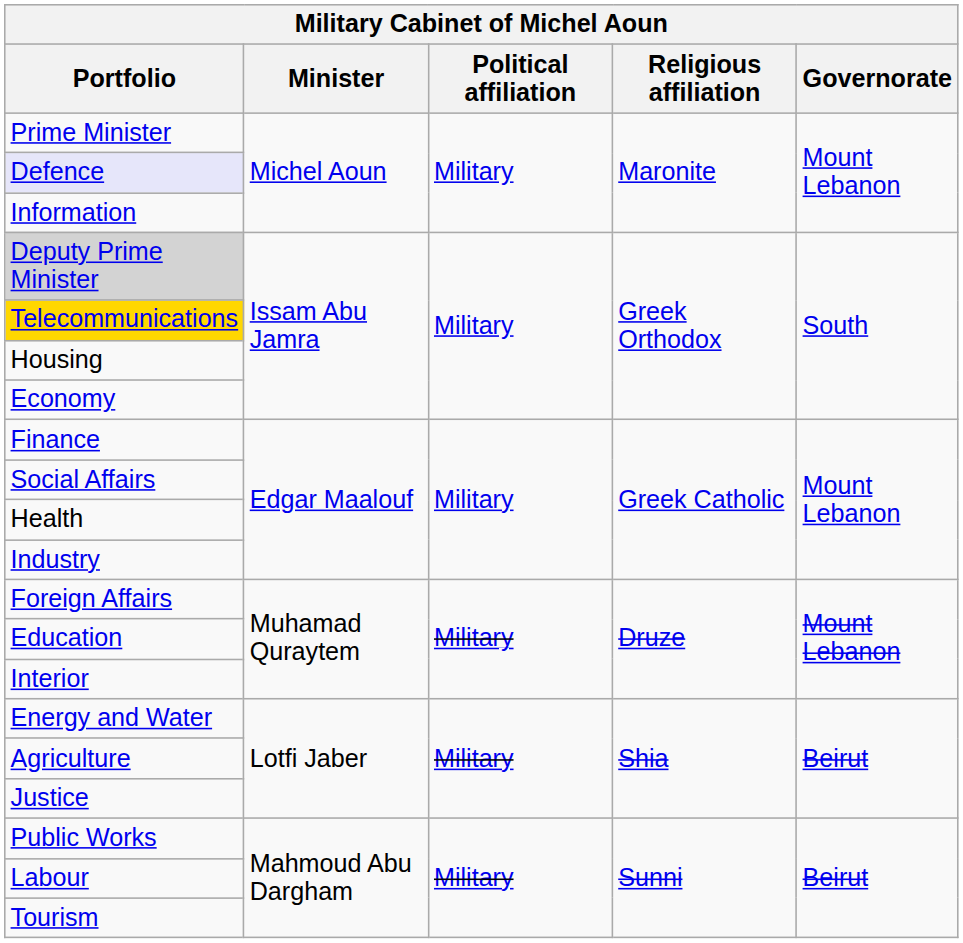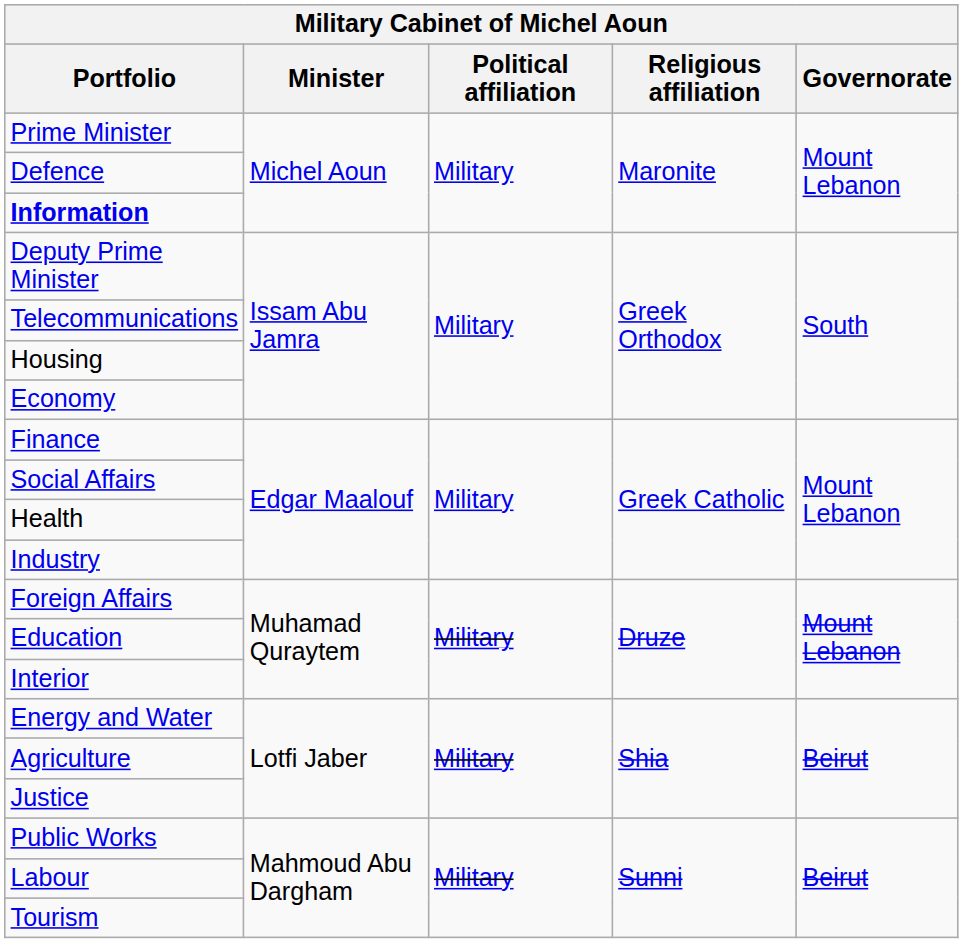Defence | Portfolio: lavender background -> no background
Information | Portfolio: normal -> bold
Deputy Prime Minister | Portfolio: lightgrey background -> no background
Telecommunications | Portfolio: gold background -> no background
